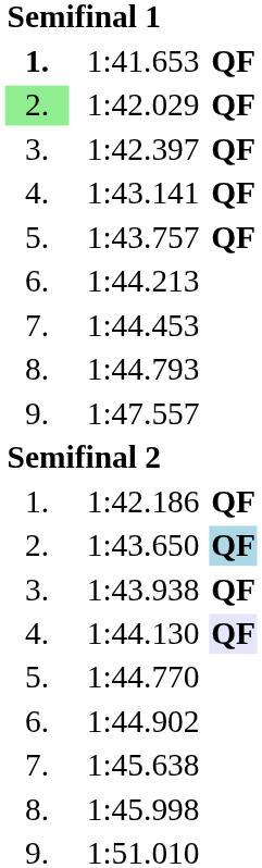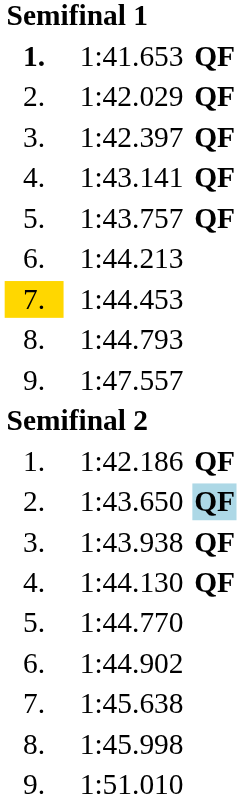1:42.029 | column 1: lightgreen background -> no background
1:44.453 | column 1: no background -> gold background
1:44.130 | column 3: lavender background -> no background
